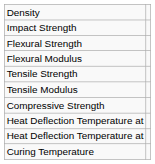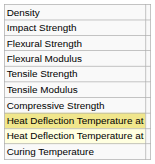row 8 | column 1: no background -> khaki background
row 9 | column 1: no background -> lightyellow background
